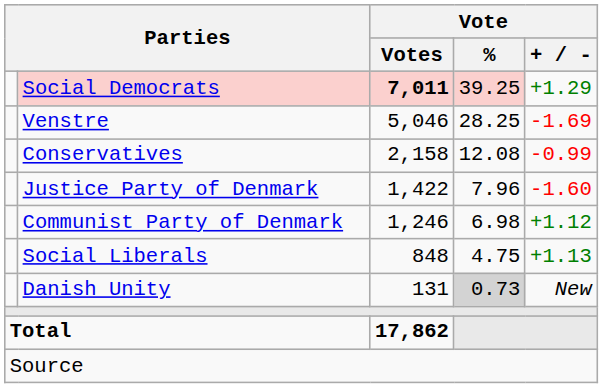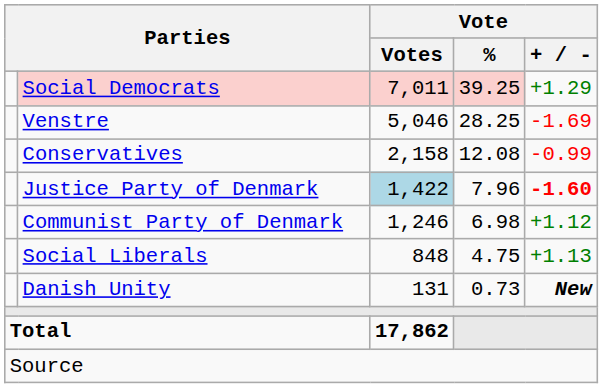Social Democrats | Vote / Votes: bold -> normal
Justice Party of Denmark | Vote / Votes: no background -> lightblue background
Justice Party of Denmark | Vote / + / -: normal -> bold
Danish Unity | Vote / %: lightgrey background -> no background
Danish Unity | Vote / + / -: normal -> bold
